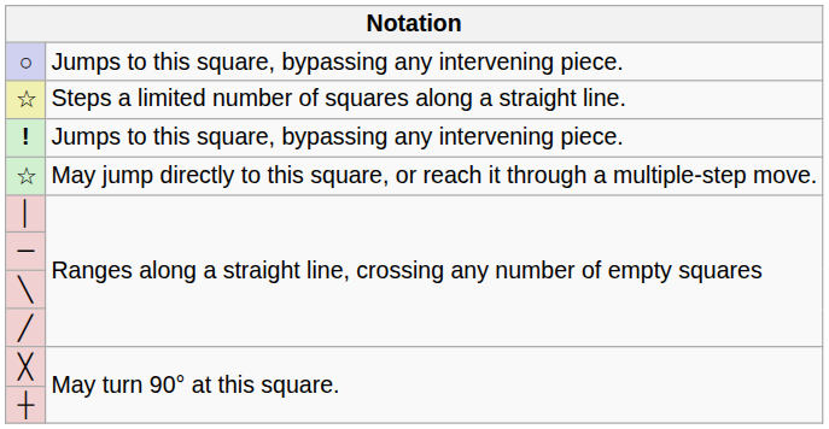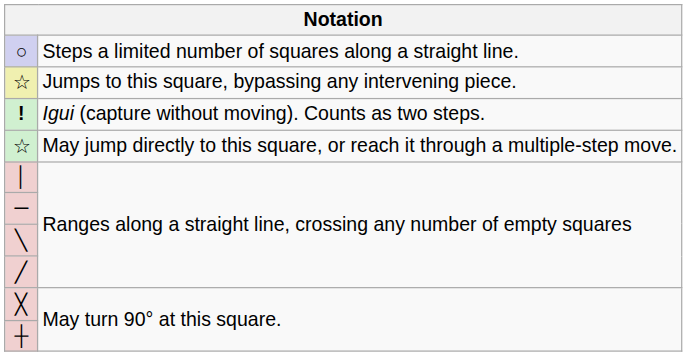row 2 | column 2: Jumps to this square, bypassing any intervening piece. -> Steps a limited number of squares along a straight line.
row 3 | column 2: Steps a limited number of squares along a straight line. -> Jumps to this square, bypassing any intervening piece.
row 4 | column 2: Jumps to this square, bypassing any intervening piece. -> Igui (capture without moving). Counts as two steps.
